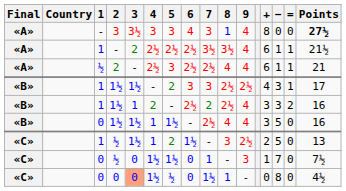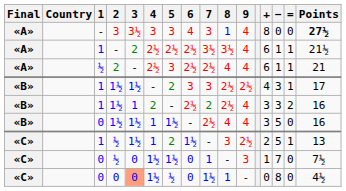row 8 | =: 0 -> 1
